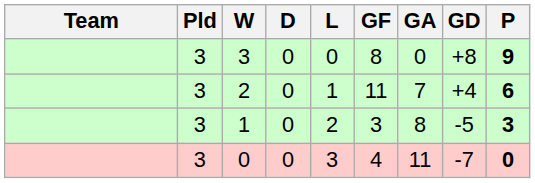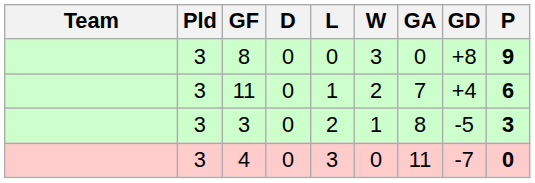columns swapped: W <-> GF
